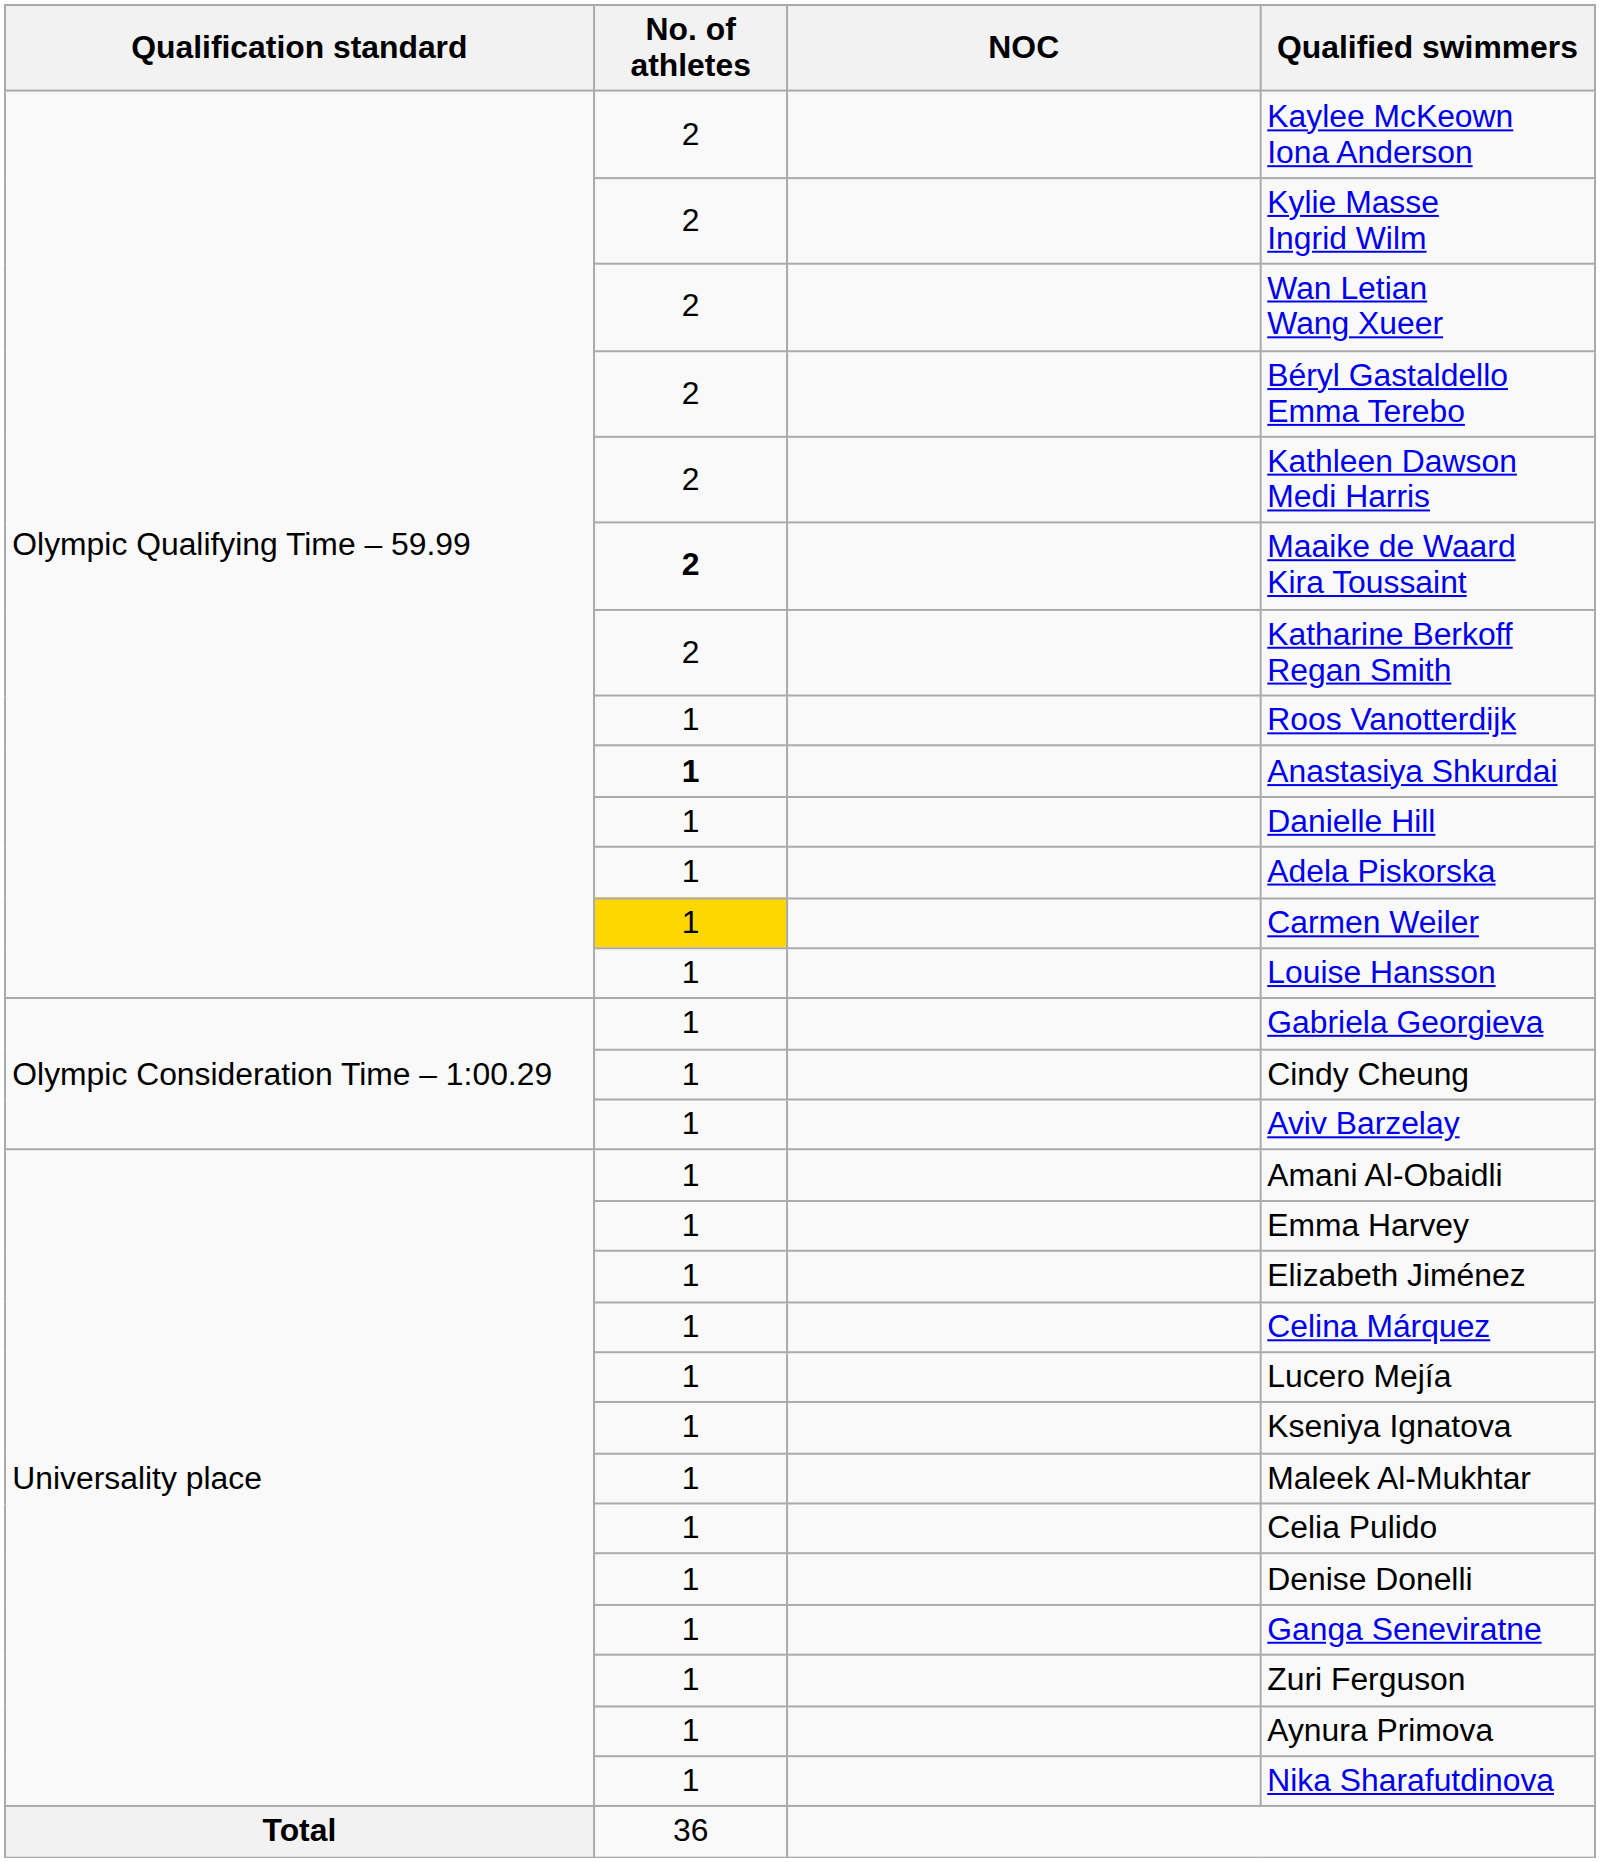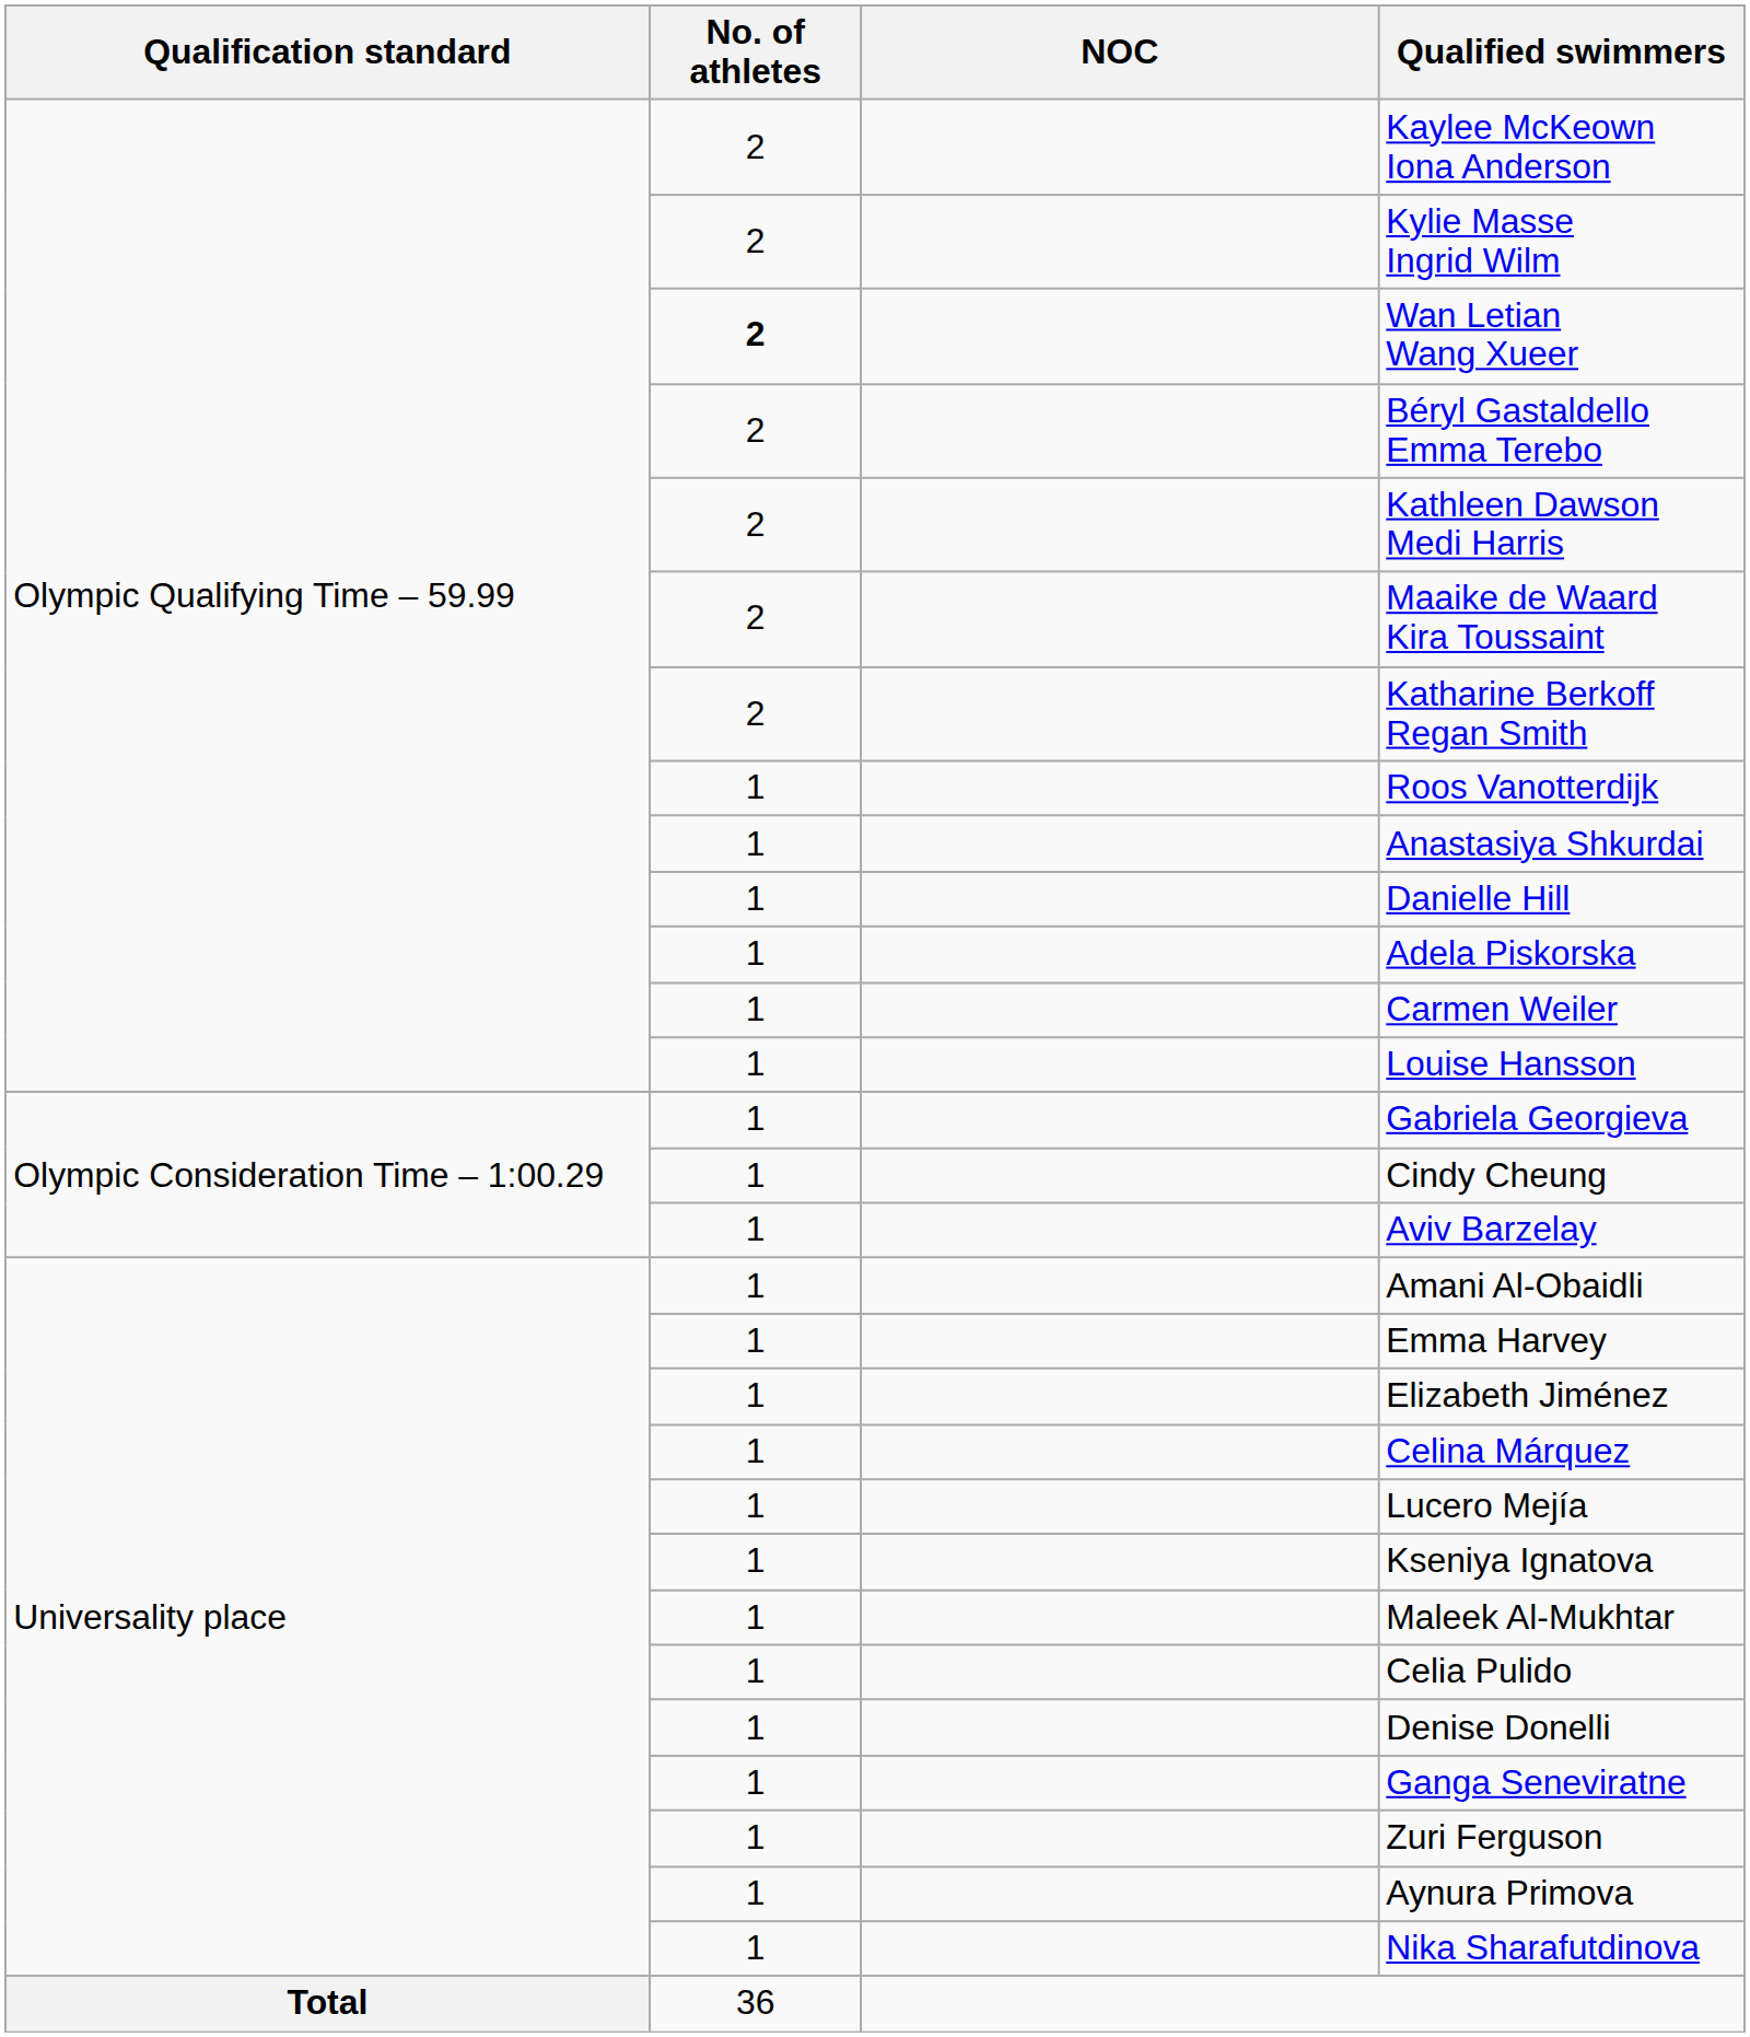Wan Letian Wang Xueer | No. of athletes: normal -> bold
Maaike de Waard Kira Toussaint | No. of athletes: bold -> normal
Anastasiya Shkurdai | No. of athletes: bold -> normal
Carmen Weiler | No. of athletes: gold background -> no background
